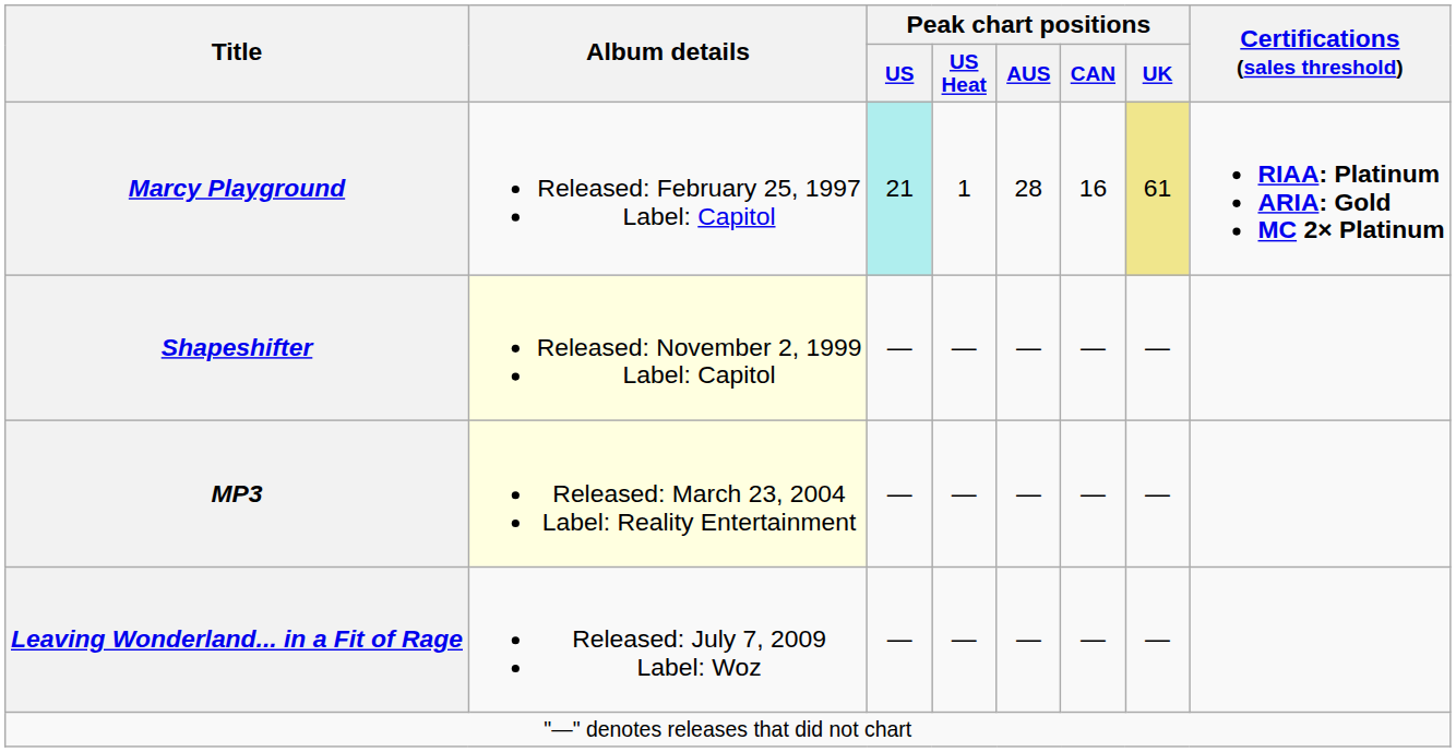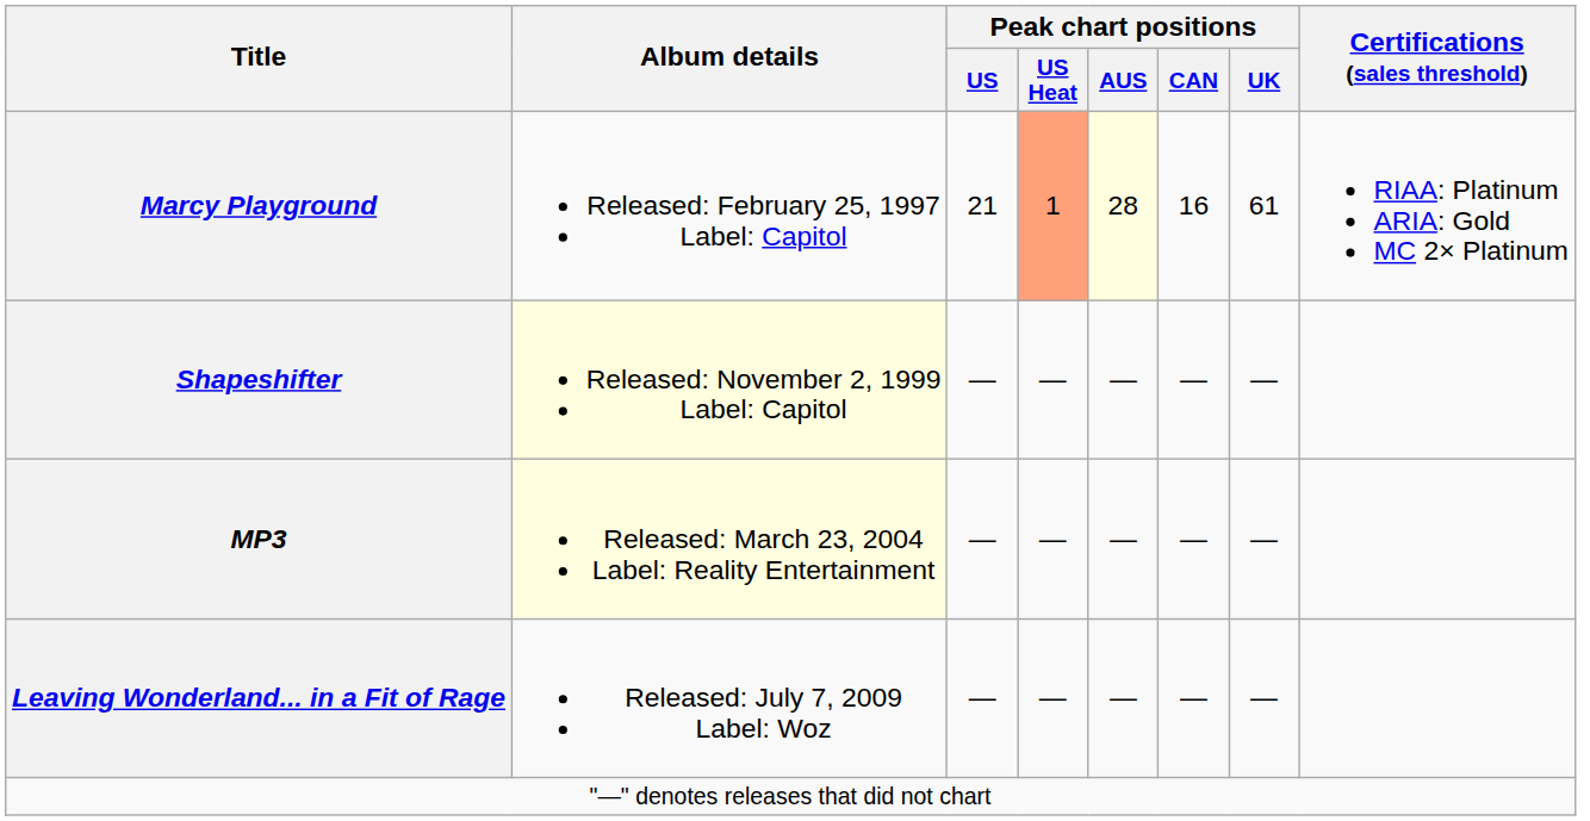Marcy Playground | Peak chart positions / US: paleturquoise background -> no background
Marcy Playground | Peak chart positions / US Heat: no background -> lightsalmon background
Marcy Playground | Peak chart positions / AUS: no background -> lightyellow background
Marcy Playground | Peak chart positions / UK: khaki background -> no background
Marcy Playground | Certifications (sales threshold): bold -> normal
